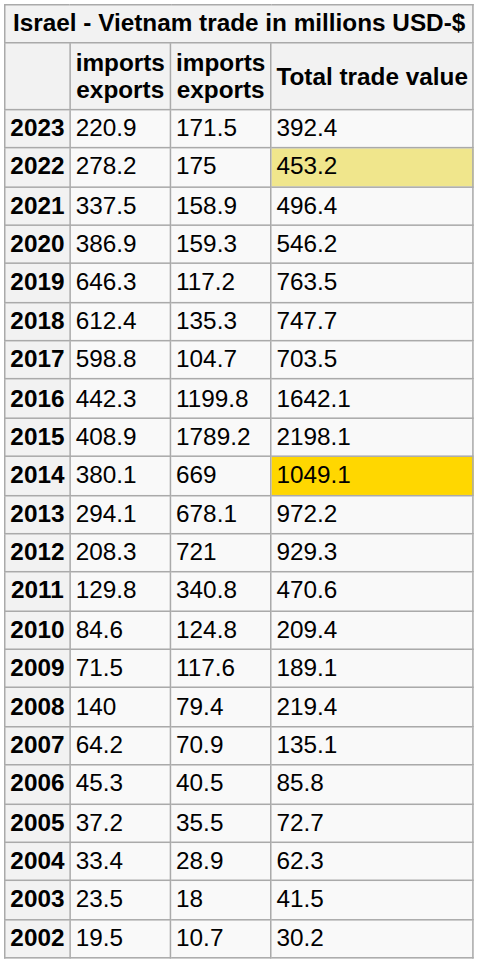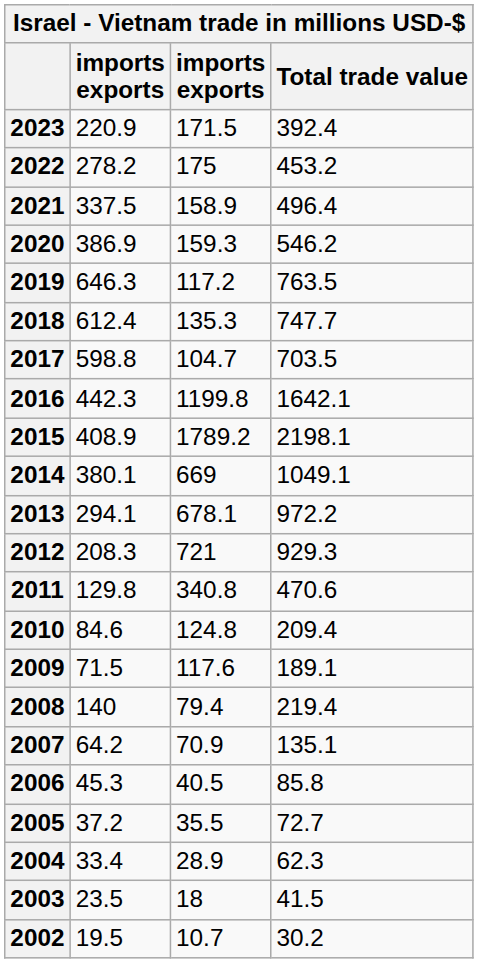2022 | Total trade value: khaki background -> no background
2014 | Total trade value: gold background -> no background
